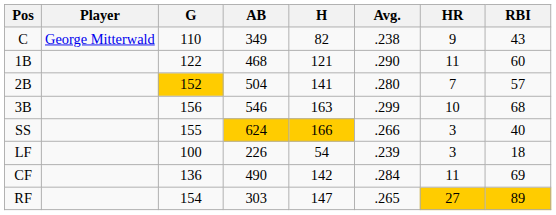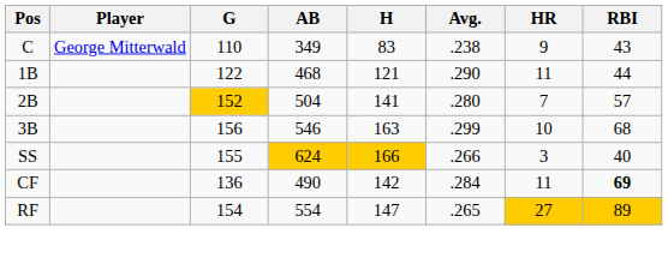C | H: 82 -> 83
1B | RBI: 60 -> 44
- row: LF | 100 | 226 | 54 | .239 | 3 | 18
CF | RBI: normal -> bold
RF | AB: 303 -> 554
